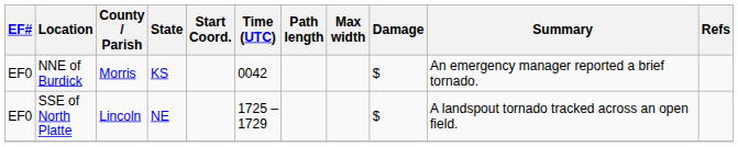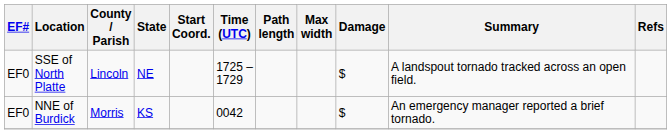rows swapped: SSE of North Platte <-> NNE of Burdick
